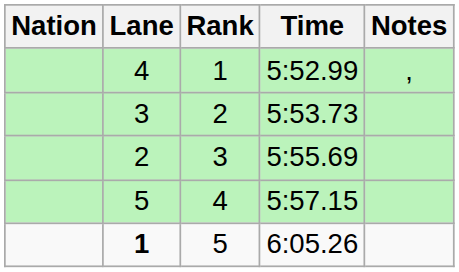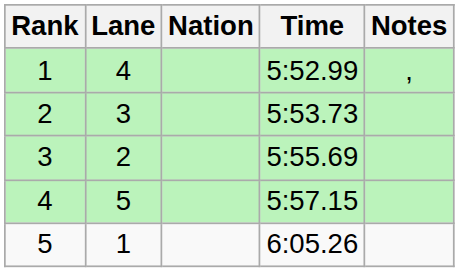columns swapped: Rank <-> Nation
row 6 | Lane: bold -> normal
